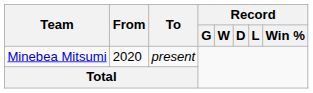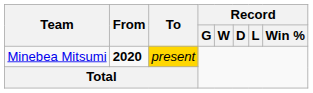Minebea Mitsumi | From: normal -> bold
Minebea Mitsumi | To: no background -> gold background
